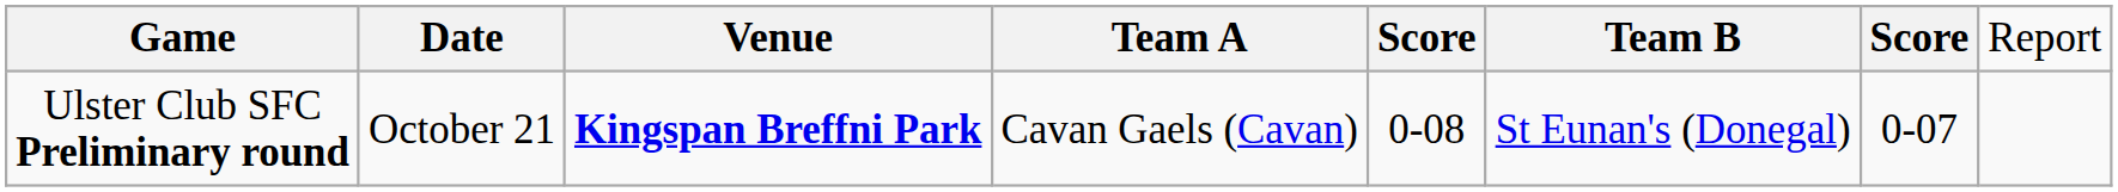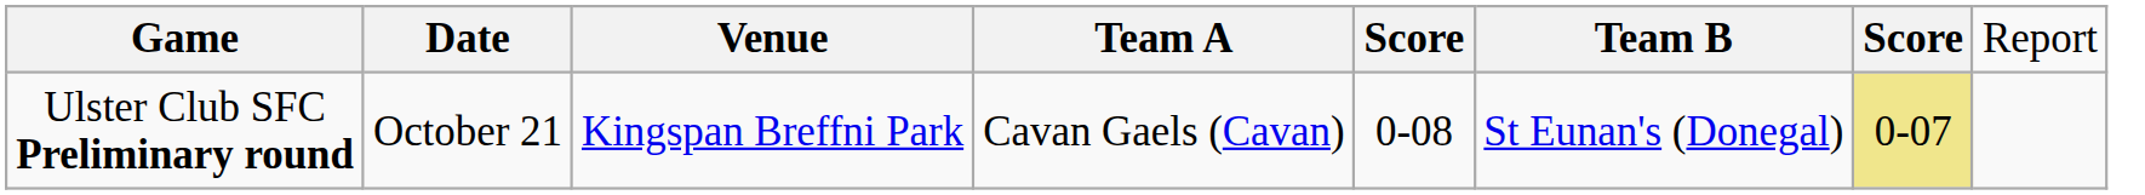Ulster Club SFC Preliminary round | column 3: bold -> normal
Ulster Club SFC Preliminary round | column 7: no background -> khaki background
